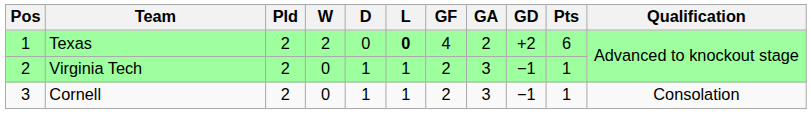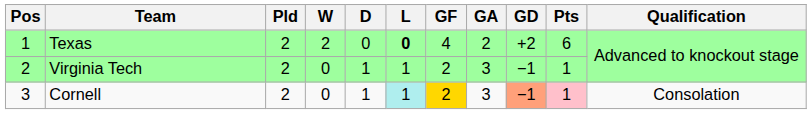Cornell | L: no background -> paleturquoise background
Cornell | GF: no background -> gold background
Cornell | GD: no background -> lightsalmon background
Cornell | Pts: no background -> pink background
